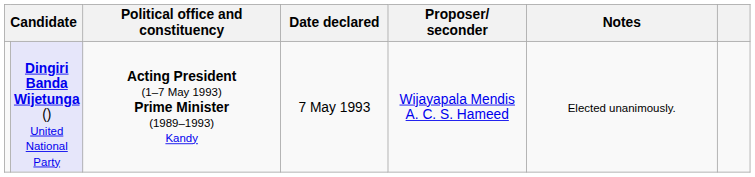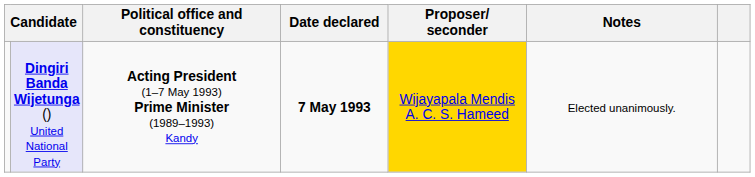Dingiri Banda Wijetunga () United National Party | Date declared: normal -> bold
Dingiri Banda Wijetunga () United National Party | Proposer/ seconder: no background -> gold background
